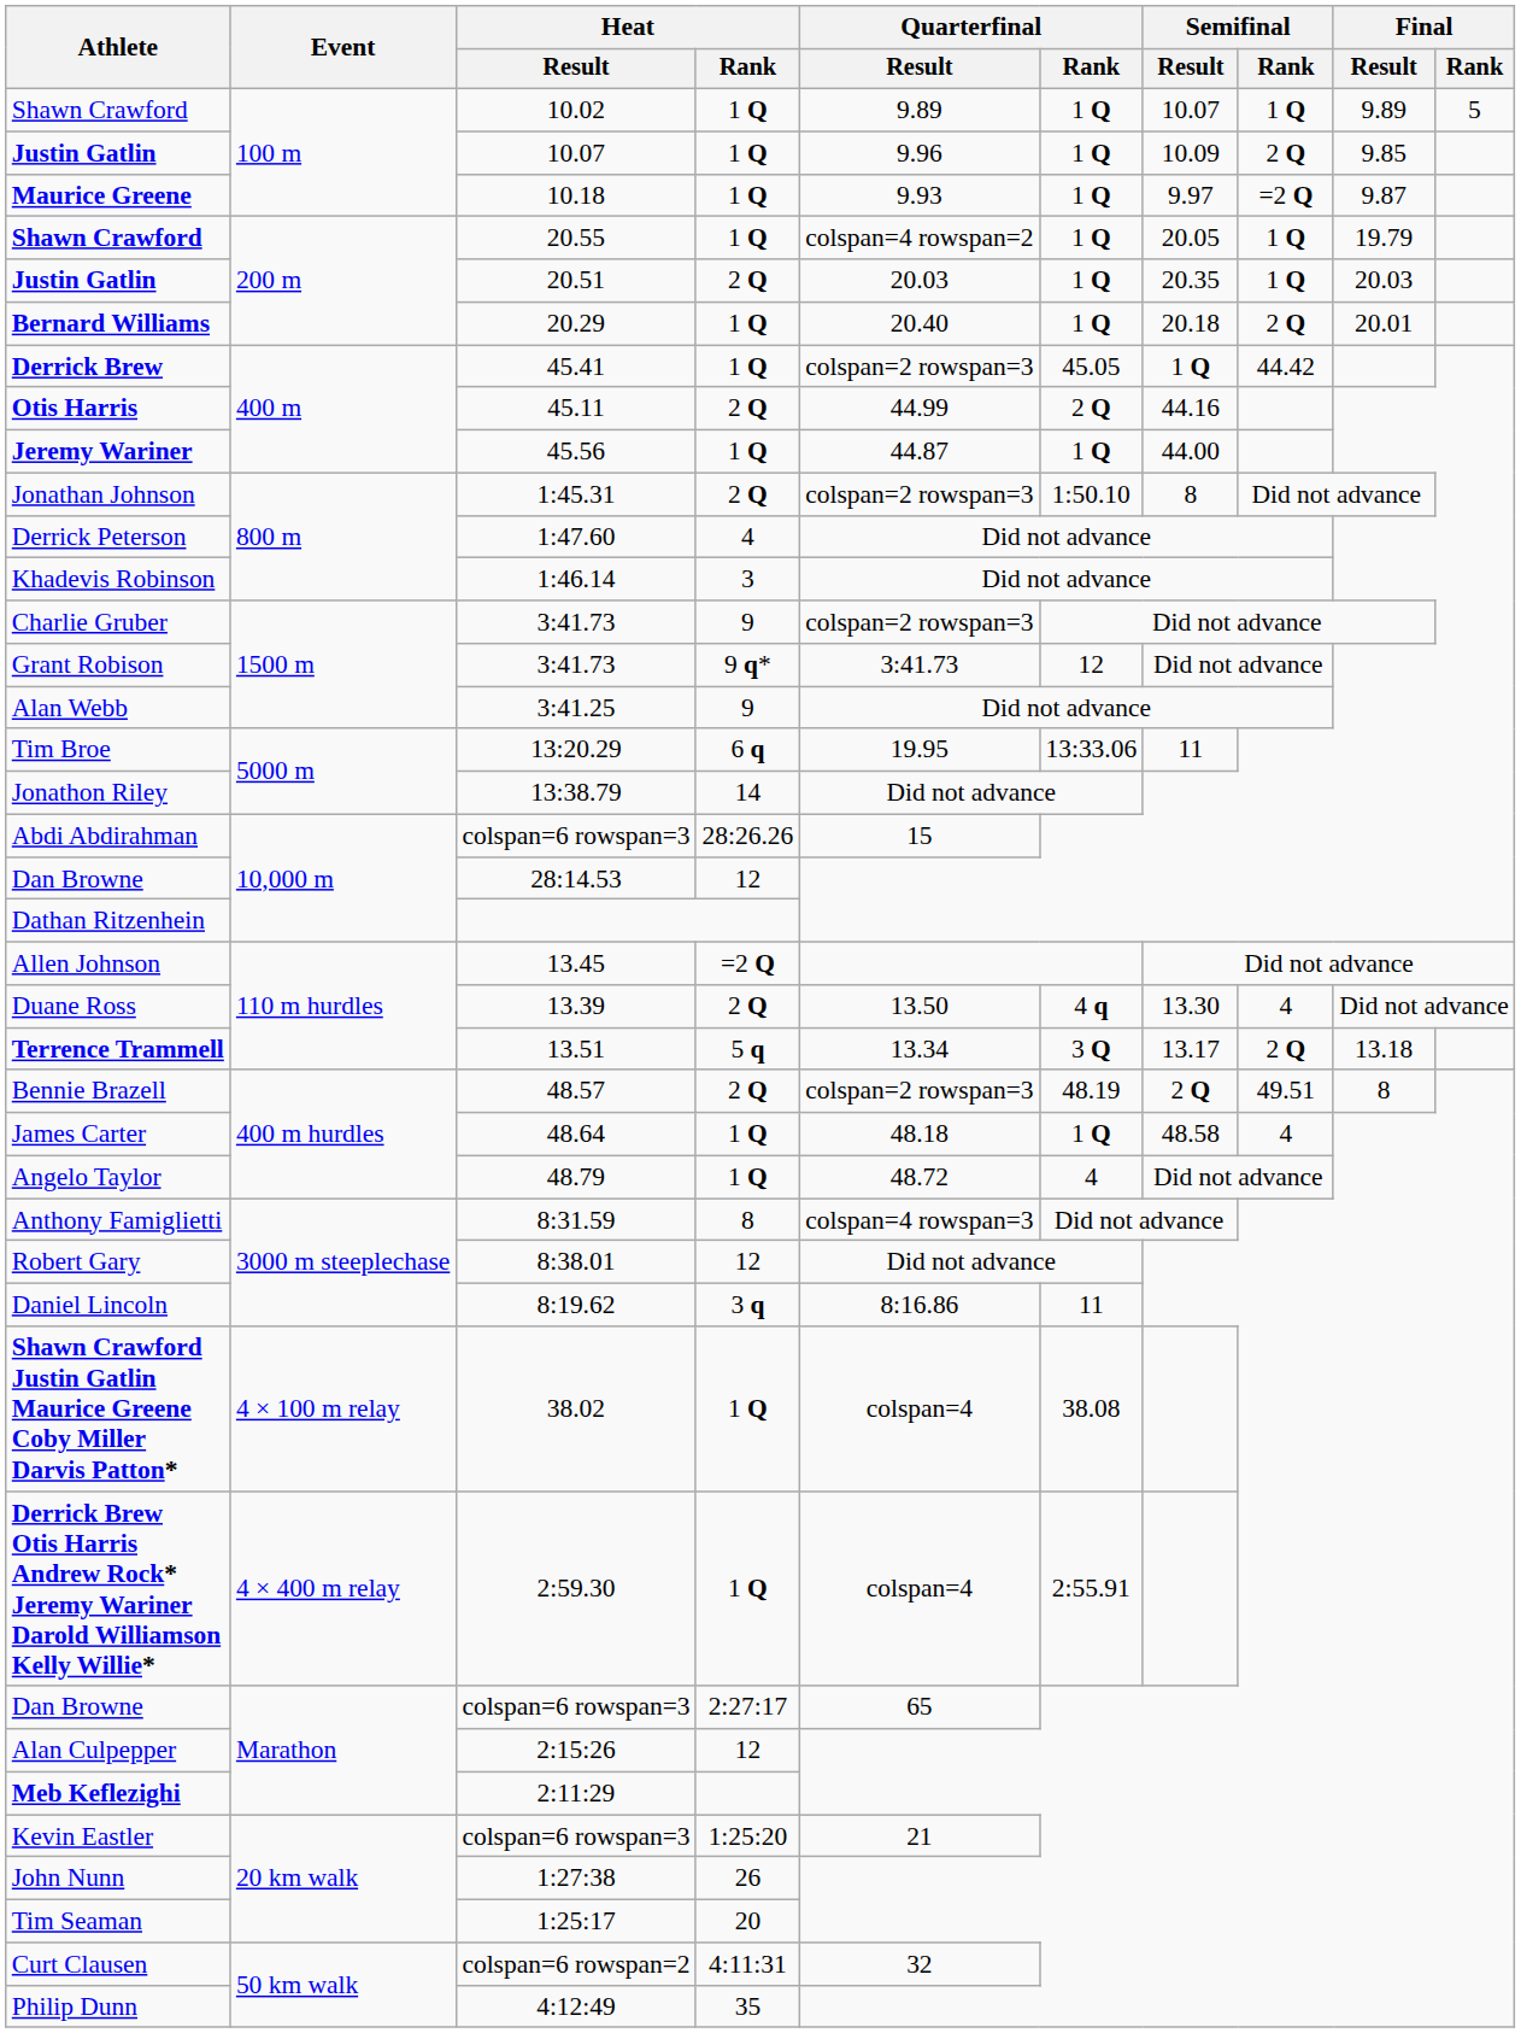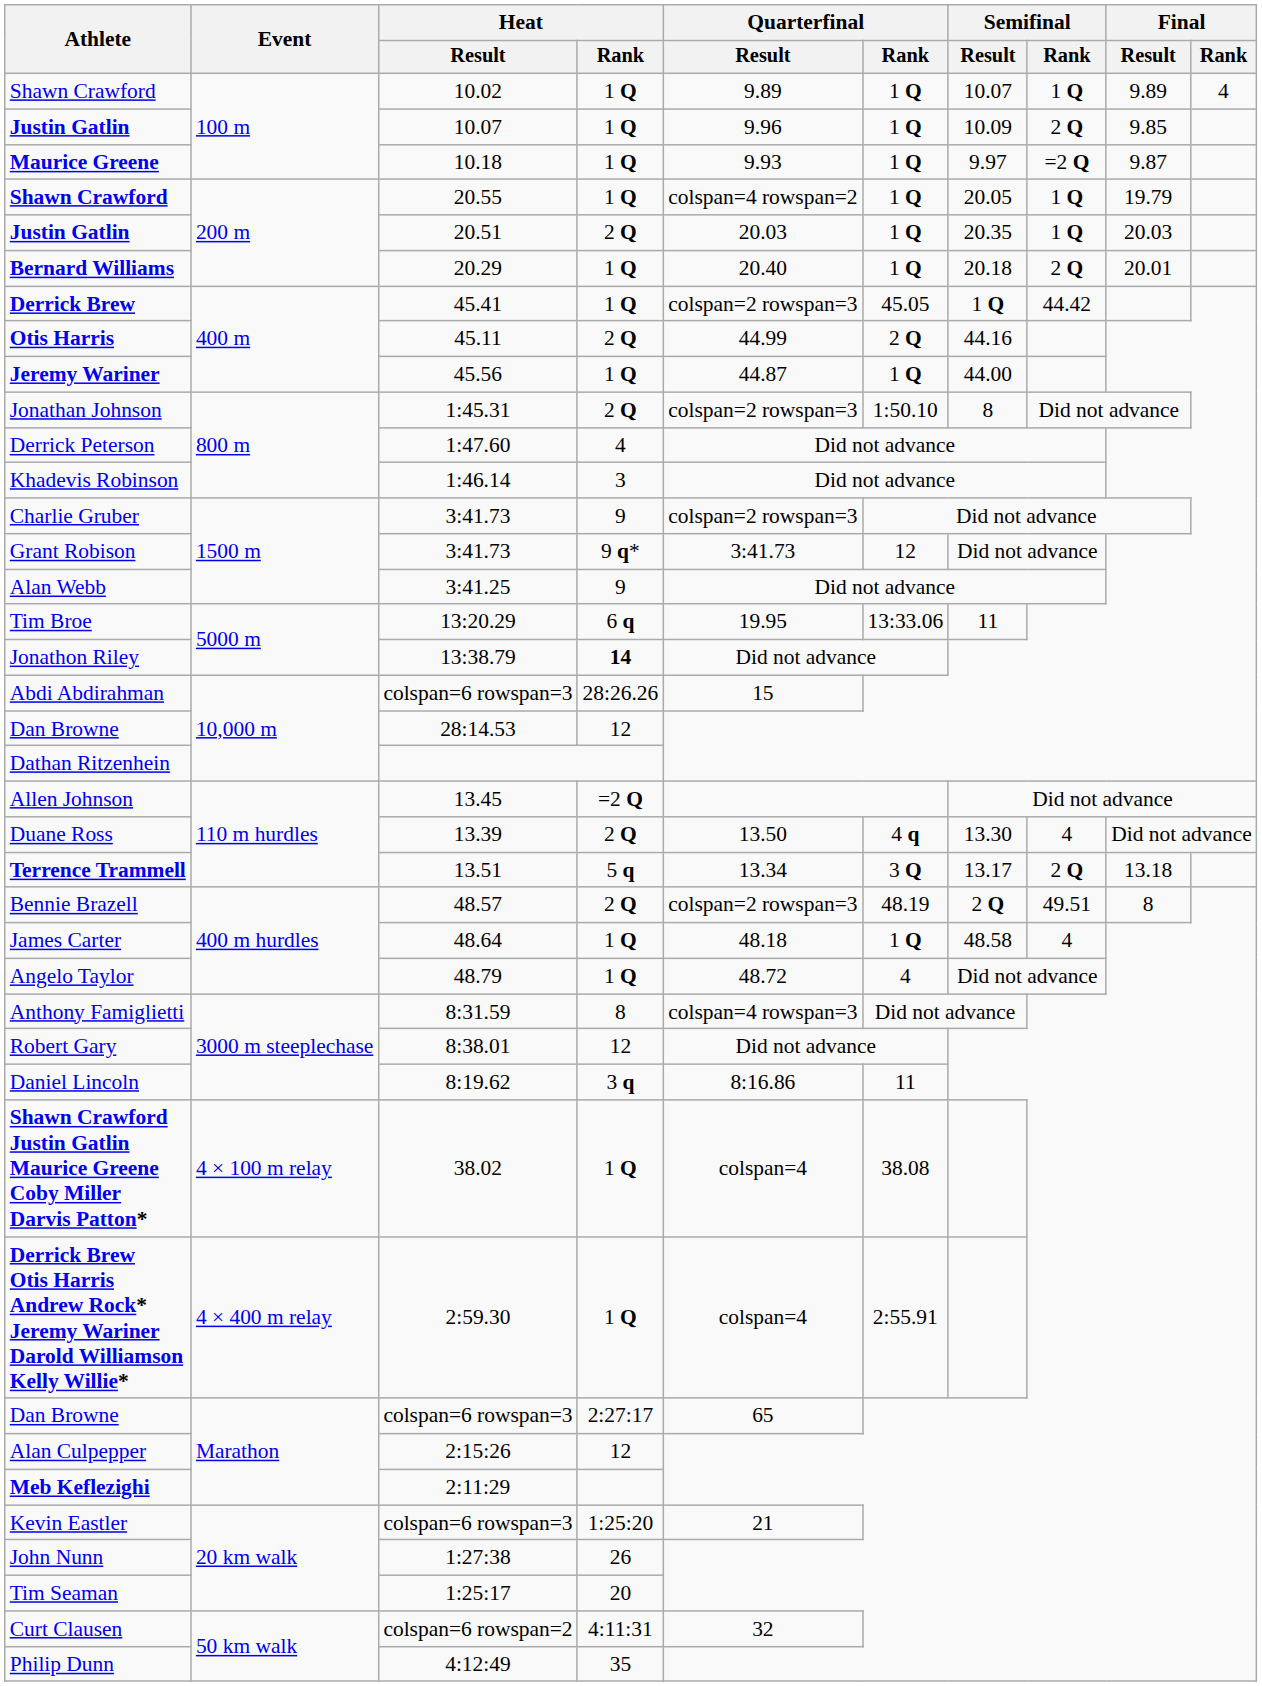Shawn Crawford / 10.02 | Final / Rank: 5 -> 4
Jonathon Riley | Heat / Rank: normal -> bold
